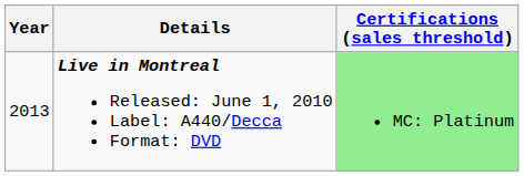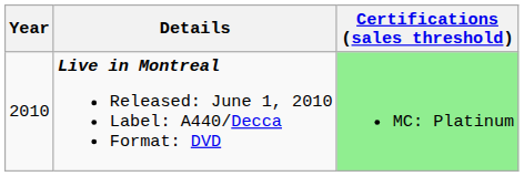row 2 | Year: 2013 -> 2010
